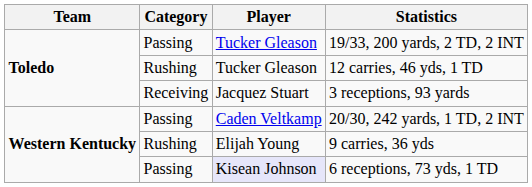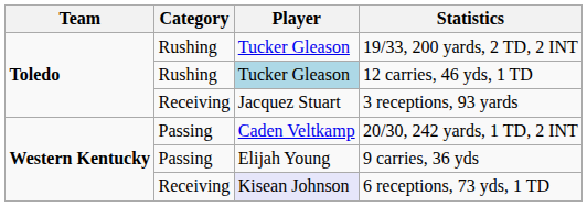19/33, 200 yards, 2 TD, 2 INT | Category: Passing -> Rushing
12 carries, 46 yds, 1 TD | Player: no background -> lightblue background
9 carries, 36 yds | Category: Rushing -> Passing
6 receptions, 73 yds, 1 TD | Category: Passing -> Receiving
